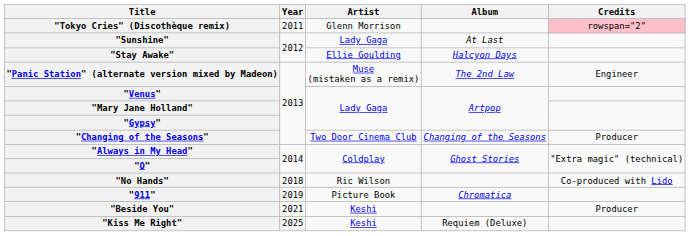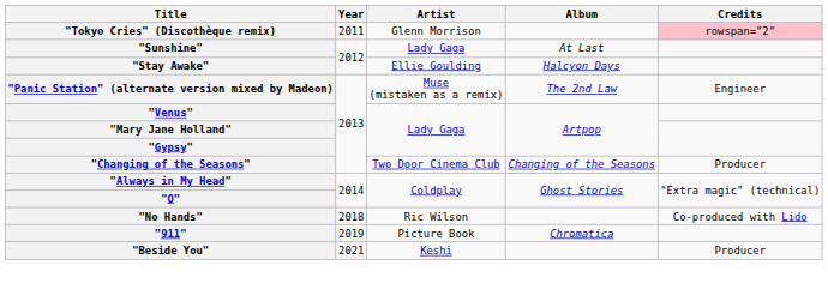- row: "Kiss Me Right" | 2025 | Keshi | Requiem (Deluxe)
